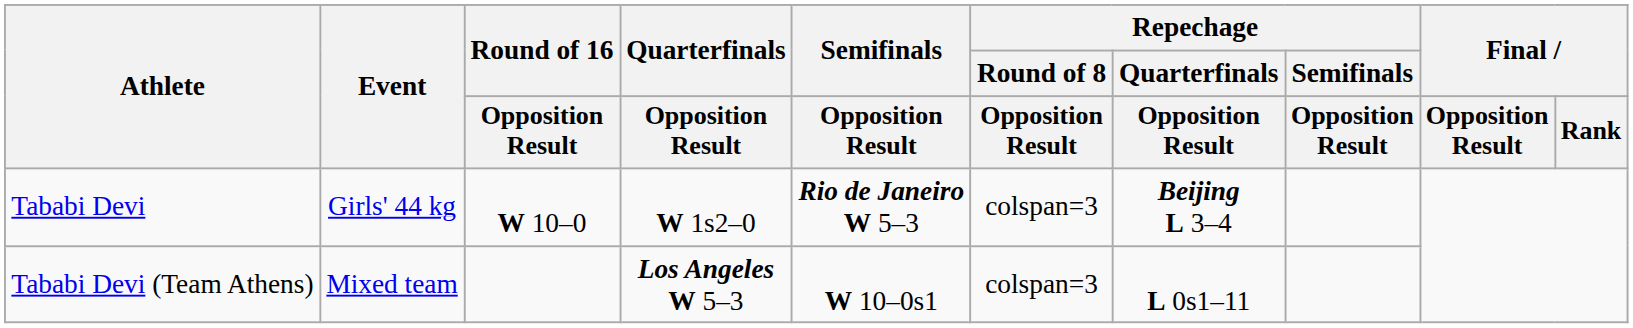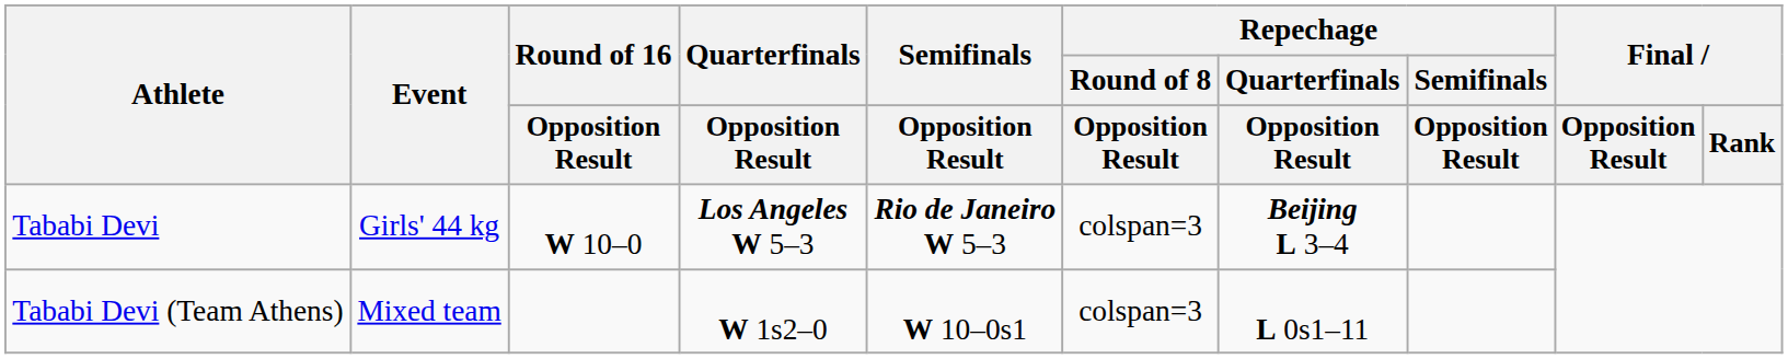Tababi Devi | Quarterfinals / Opposition Result: W 1s2–0 -> Los Angeles W 5–3
Tababi Devi (Team Athens) | Quarterfinals / Opposition Result: Los Angeles W 5–3 -> W 1s2–0
